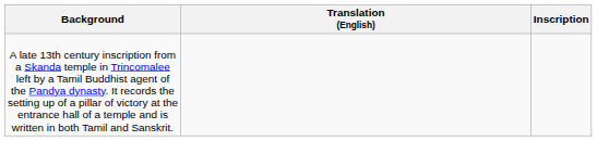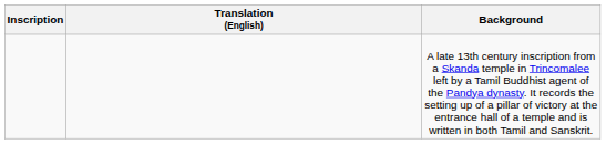columns swapped: Background <-> Inscription
